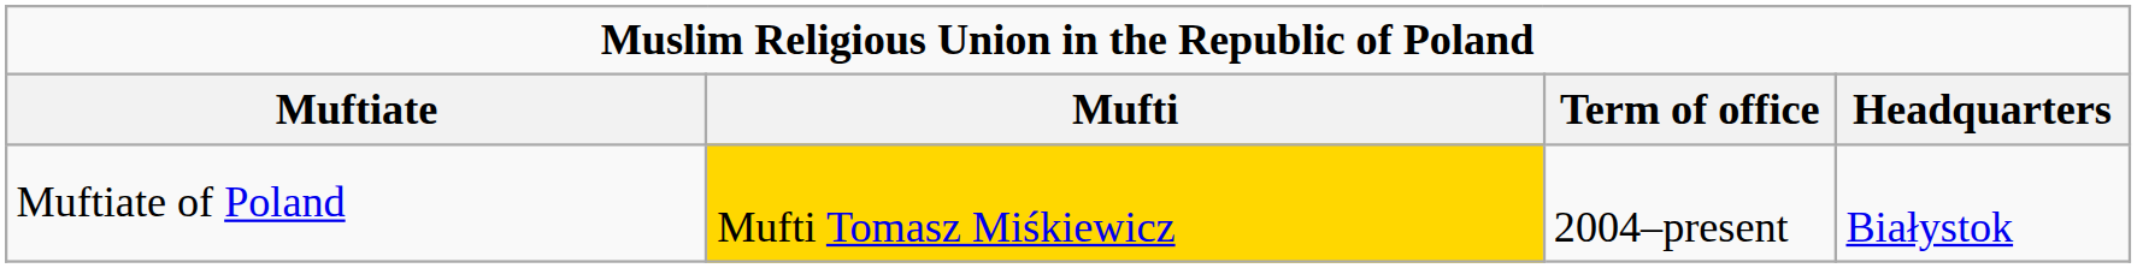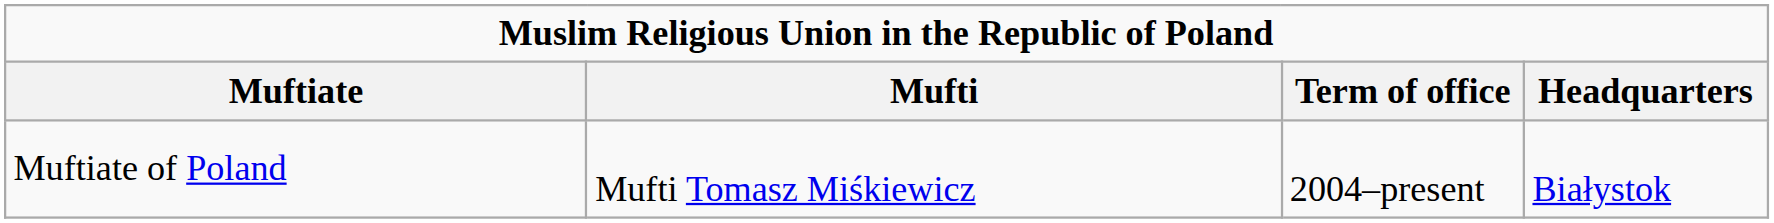Muftiate of Poland | Mufti: gold background -> no background
